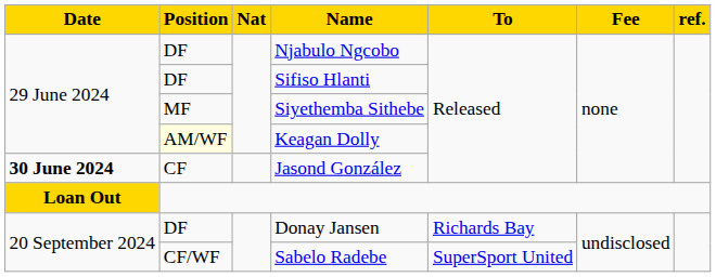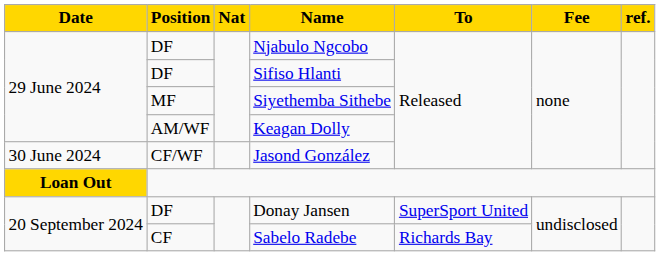Keagan Dolly | Position: lightyellow background -> no background
Jasond González | Date: bold -> normal
Jasond González | Position: CF -> CF/WF
Donay Jansen | To: Richards Bay -> SuperSport United
Sabelo Radebe | Position: CF/WF -> CF
Sabelo Radebe | To: SuperSport United -> Richards Bay
